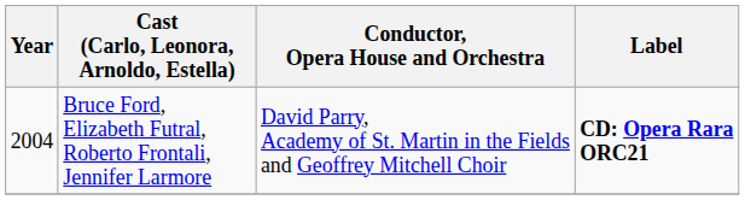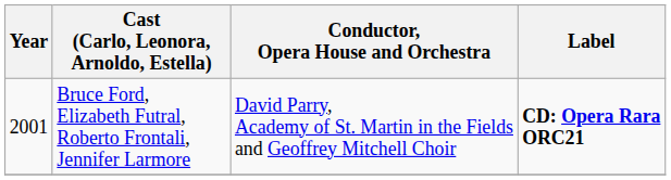row 2 | Year: 2004 -> 2001
